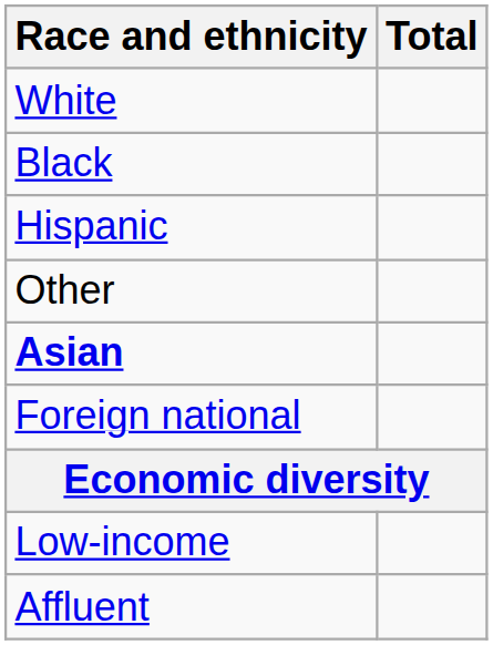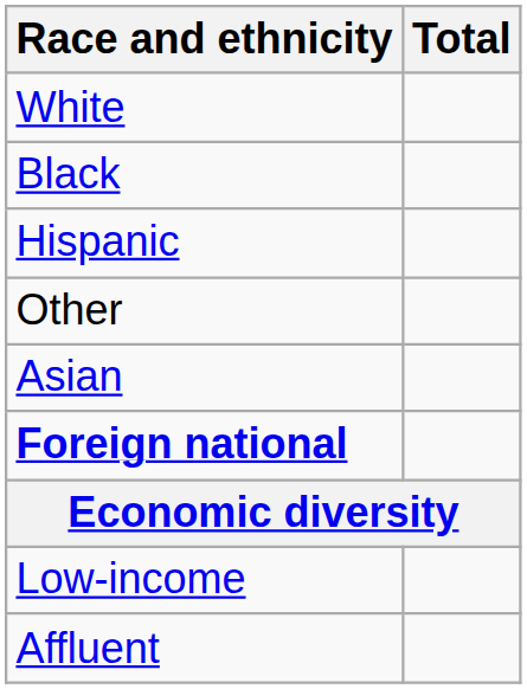Asian | Race and ethnicity: bold -> normal
Foreign national | Race and ethnicity: normal -> bold
